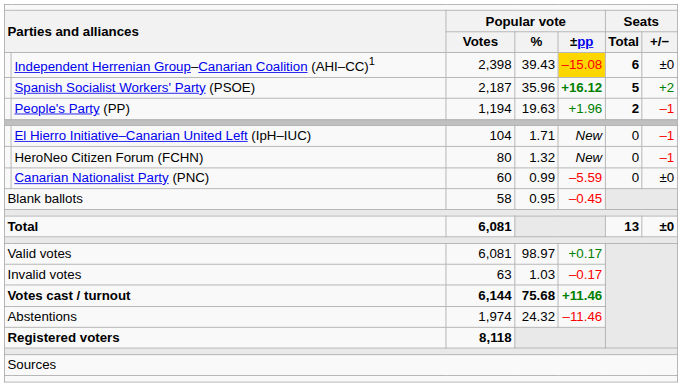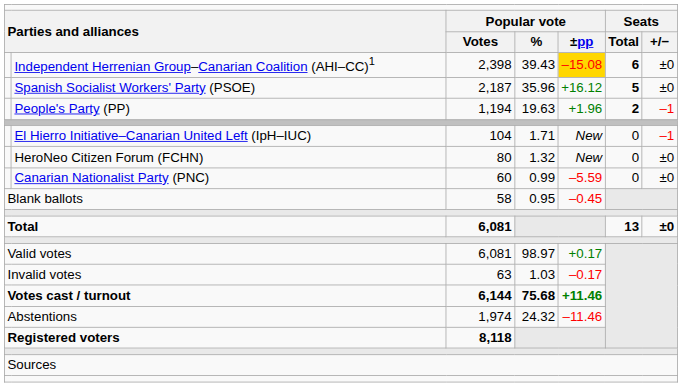Spanish Socialist Workers' Party (PSOE) | column 5: bold -> normal
Spanish Socialist Workers' Party (PSOE) | column 7: +2 -> ±0
HeroNeo Citizen Forum (FCHN) | column 7: –1 -> ±0
